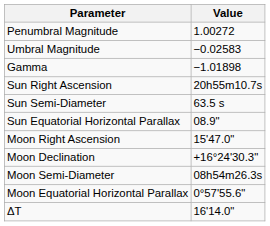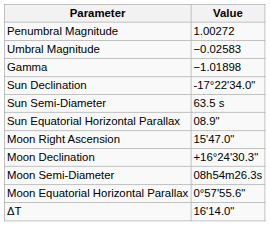- row: Sun Right Ascension | 20h55m10.7s
+ row: Sun Declination | -17°22'34.0"
